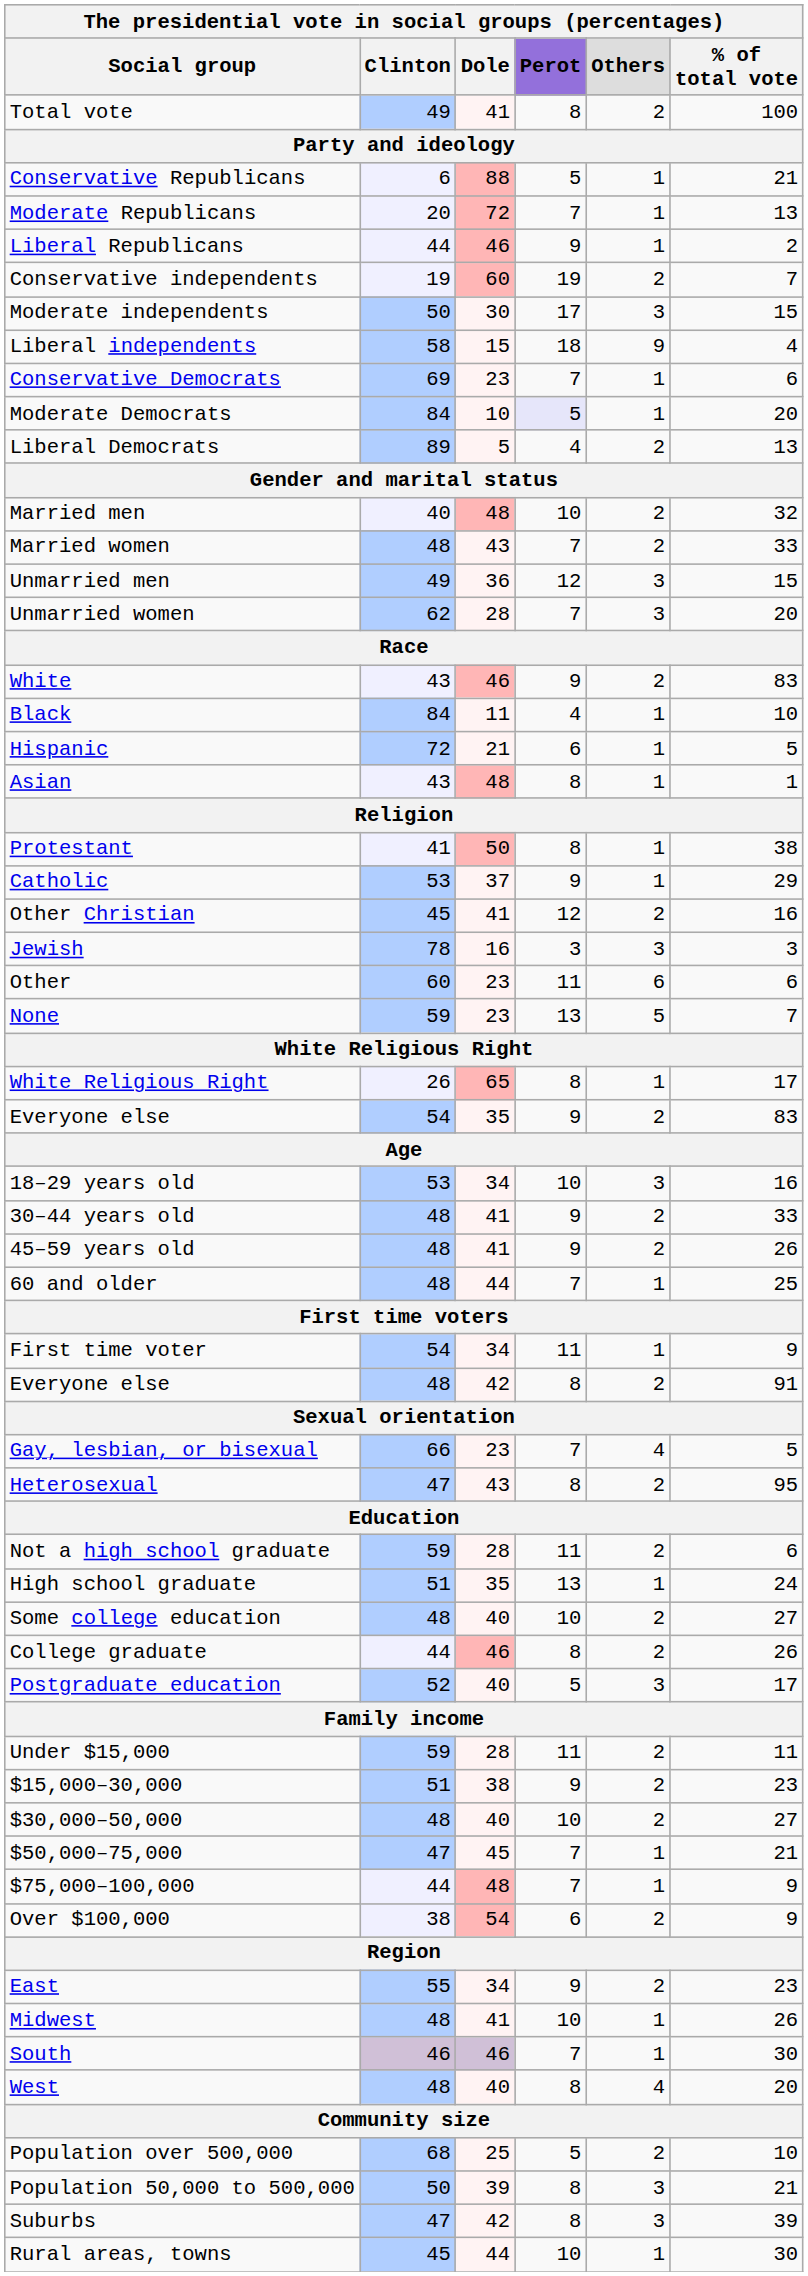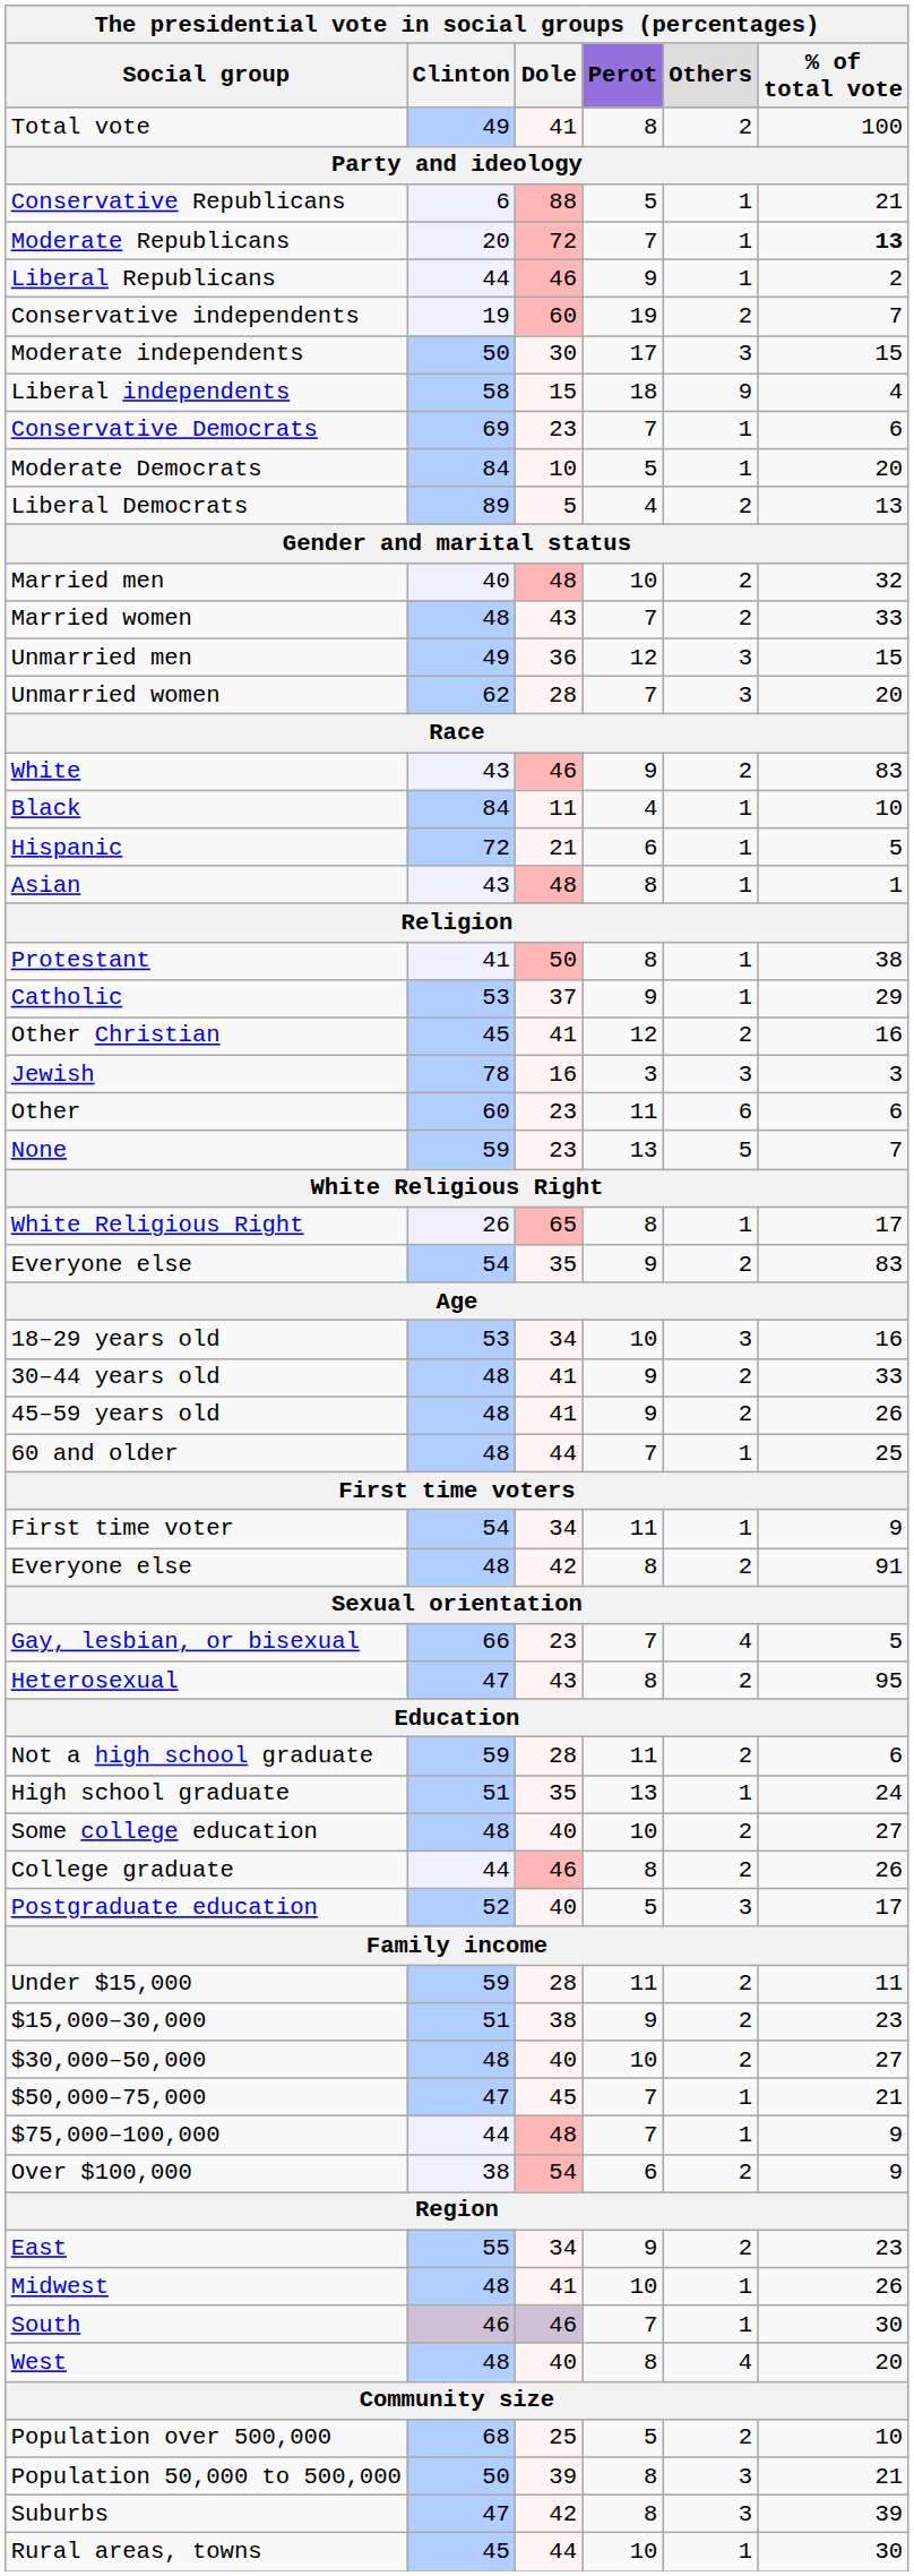Moderate Republicans | % of total vote: normal -> bold
Moderate Democrats | Perot: lavender background -> no background
